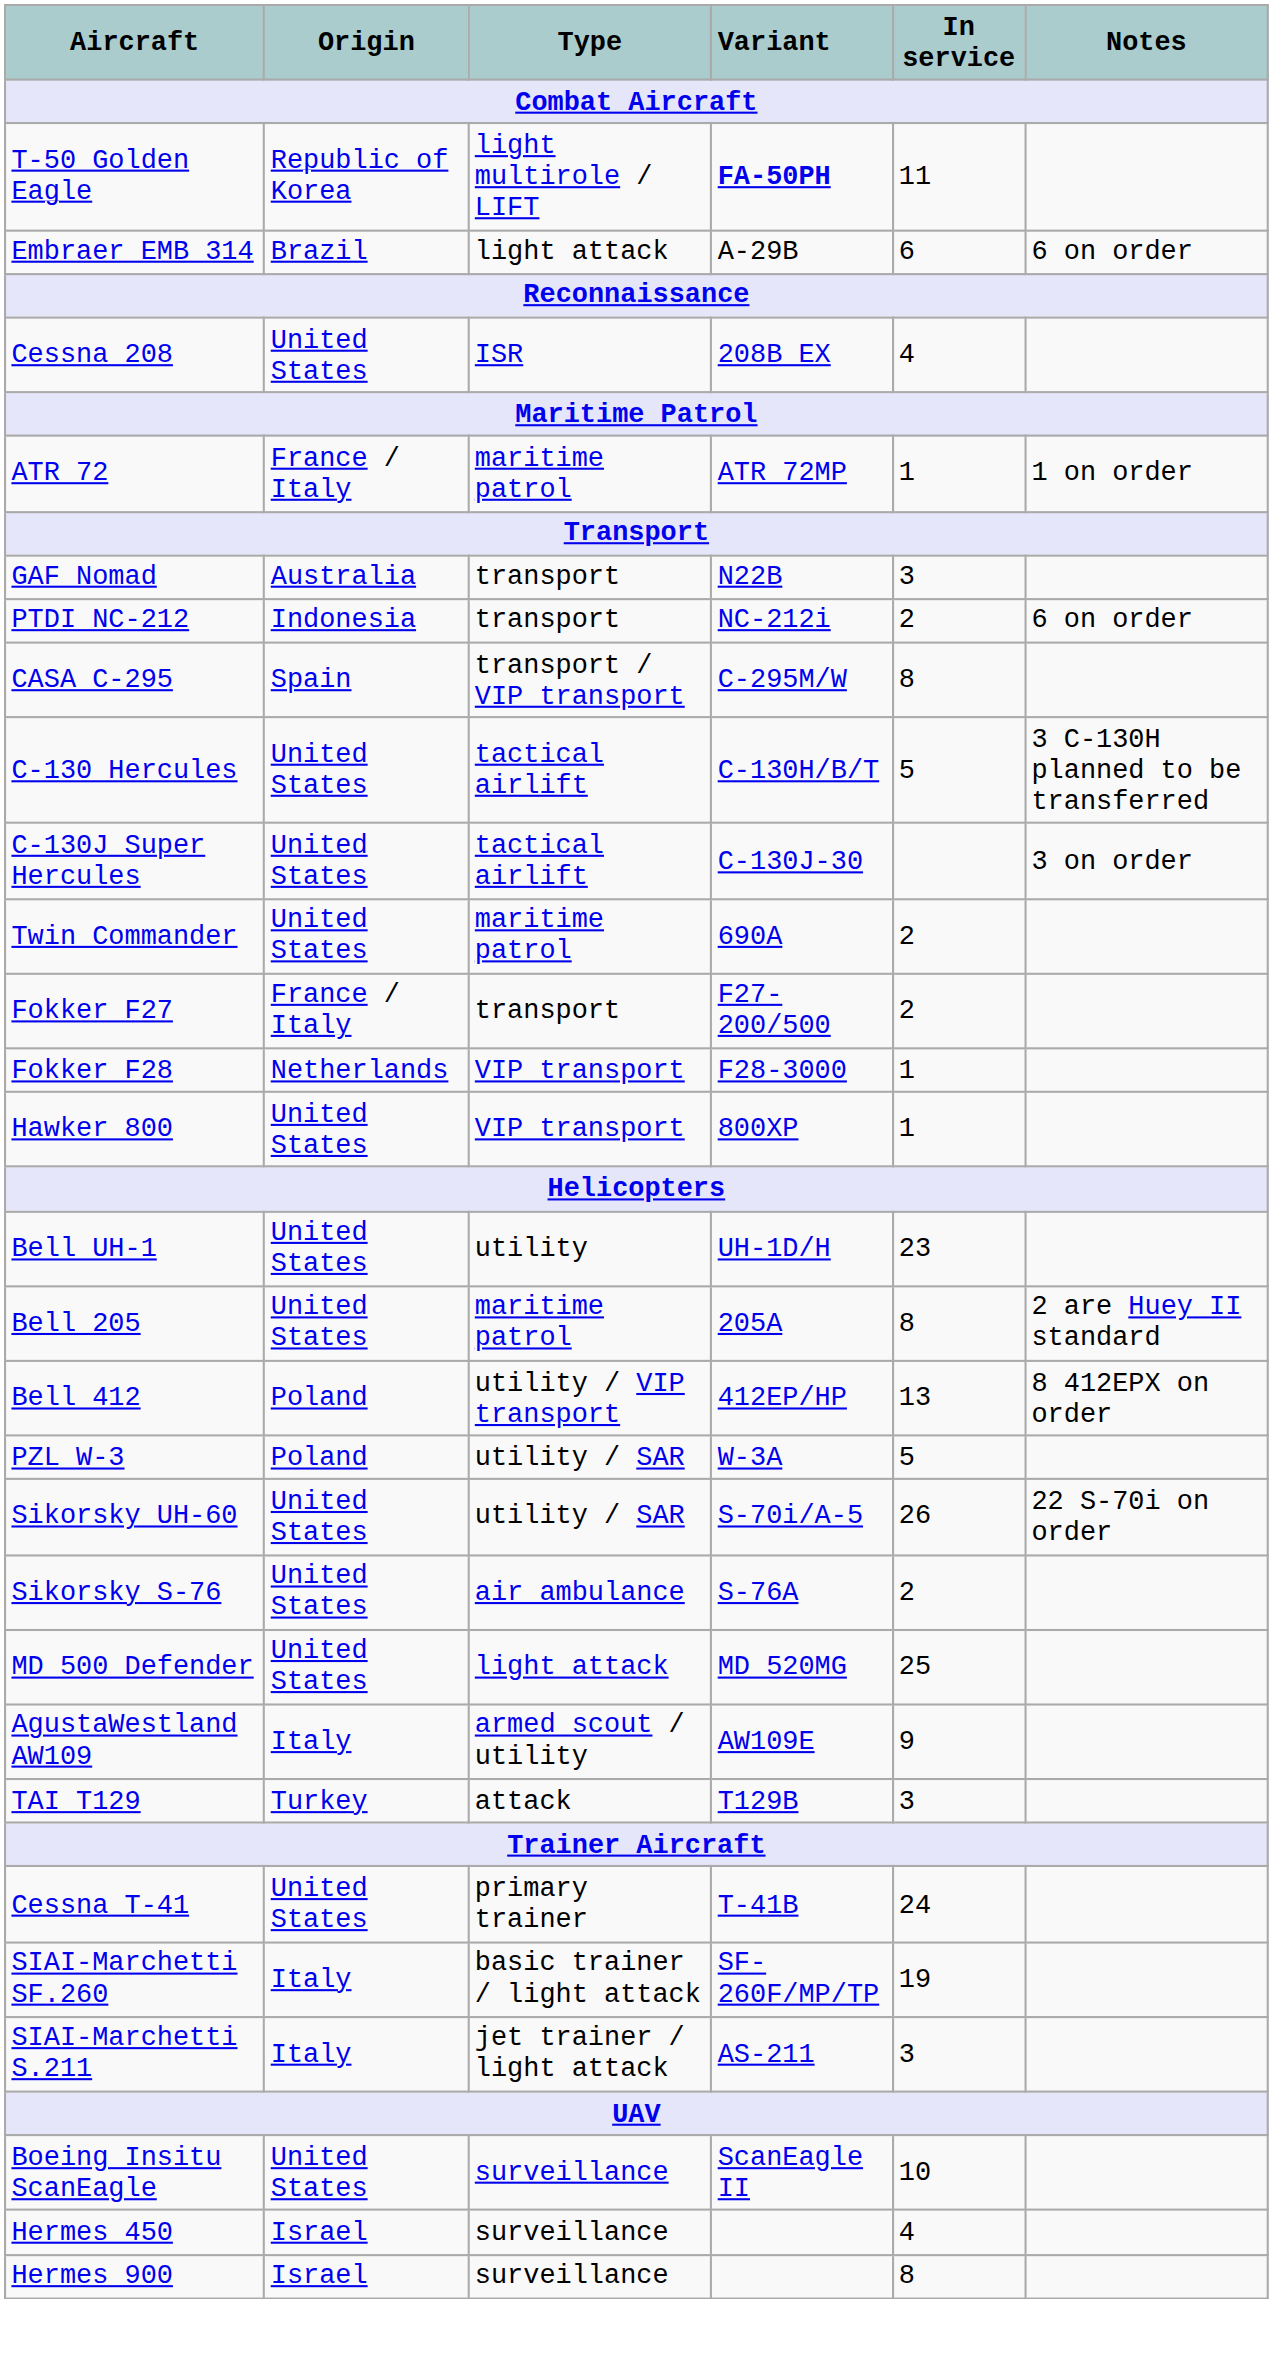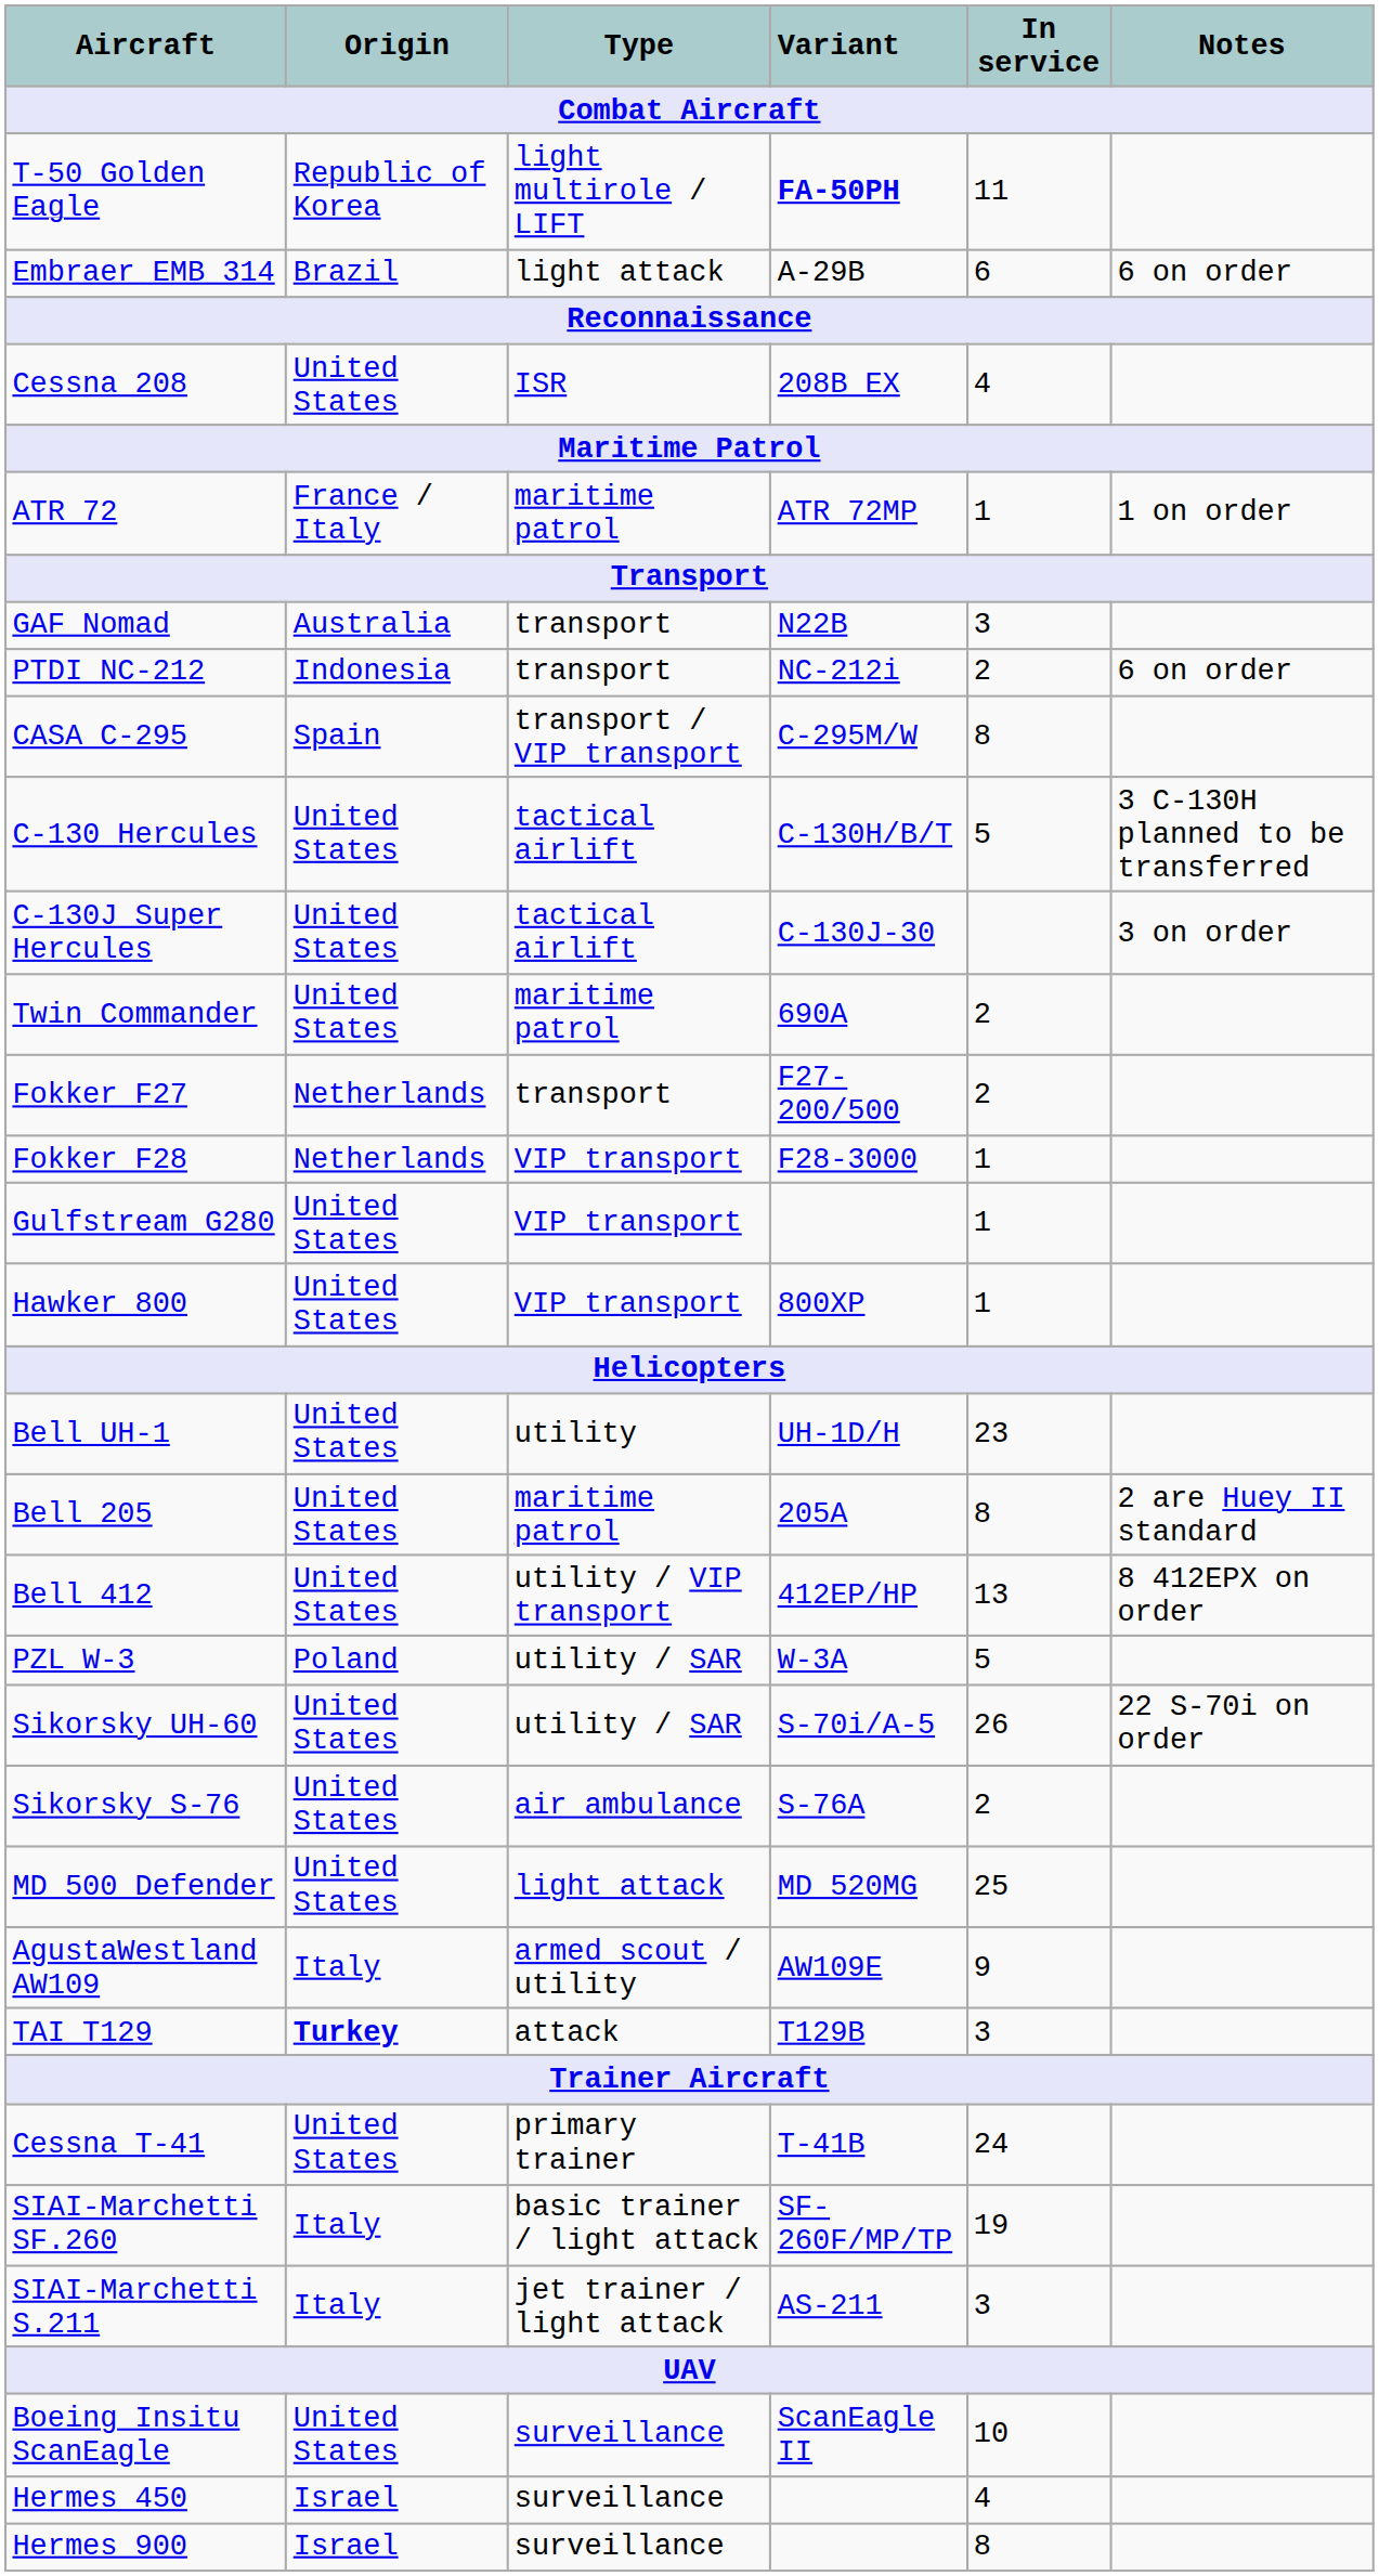Fokker F27 | Origin: France / Italy -> Netherlands
+ row: Gulfstream G280 | United States | VIP transport | 1
Bell 412 | Origin: Poland -> United States
TAI T129 | Origin: normal -> bold
